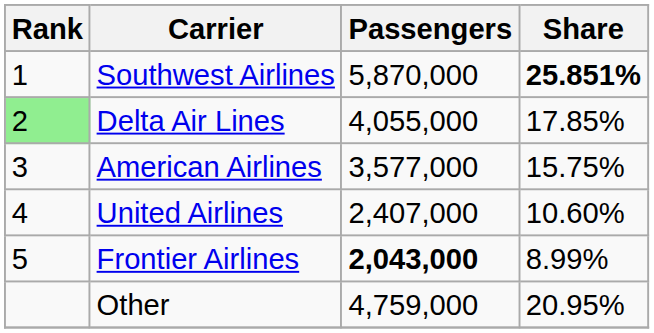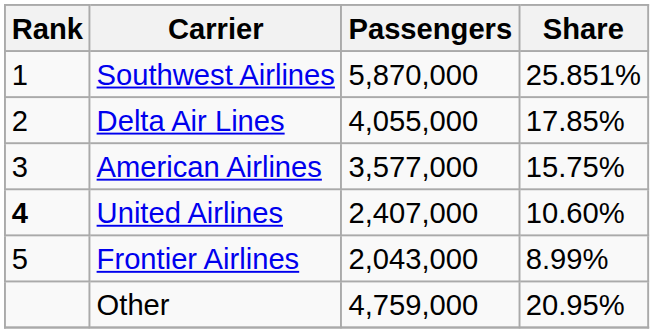Southwest Airlines | Share: bold -> normal
Delta Air Lines | Rank: lightgreen background -> no background
United Airlines | Rank: normal -> bold
Frontier Airlines | Passengers: bold -> normal
